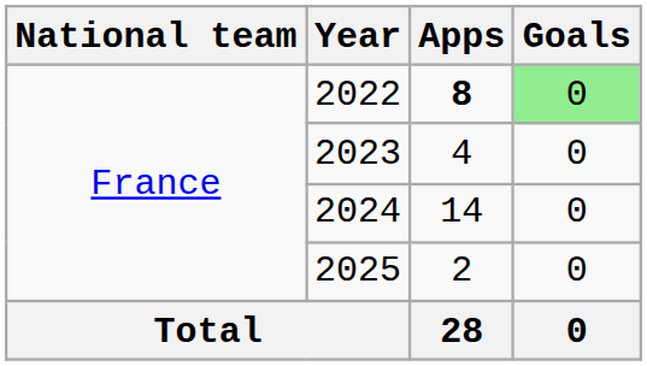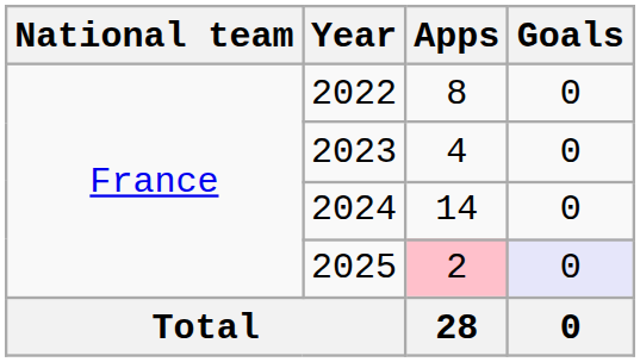2022 | Apps: bold -> normal
2022 | Goals: lightgreen background -> no background
2025 | Apps: no background -> pink background
2025 | Goals: no background -> lavender background
